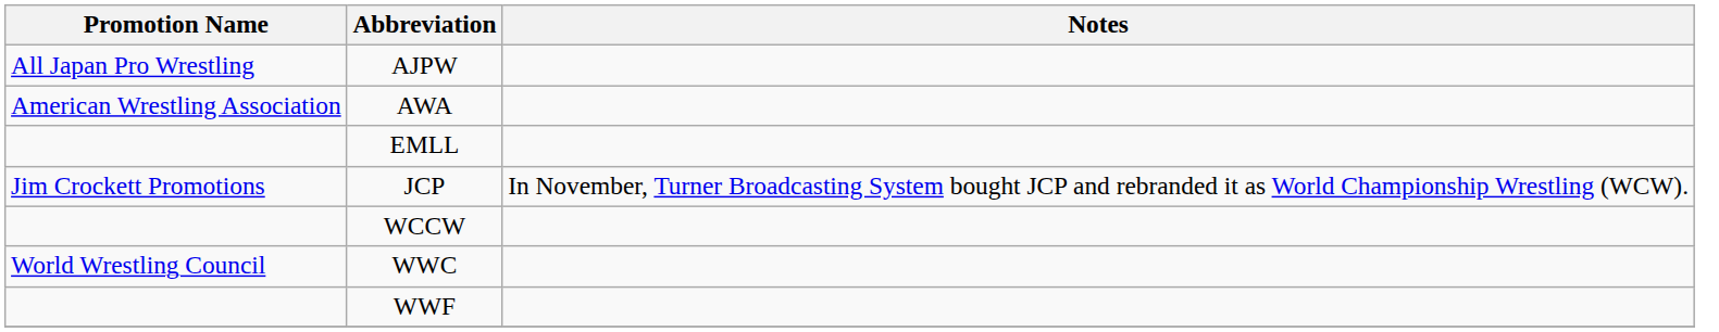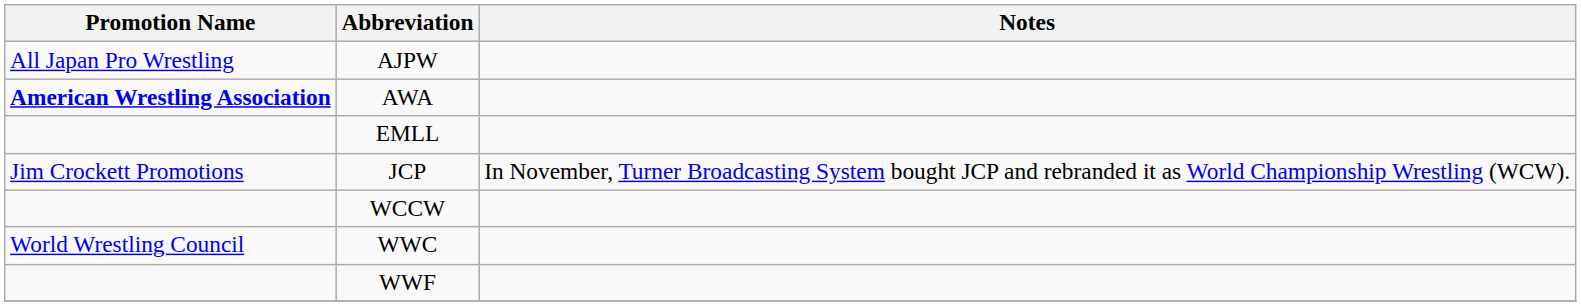AWA | Promotion Name: normal -> bold
